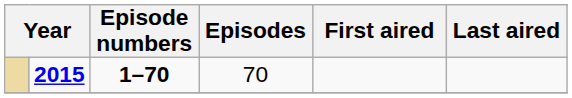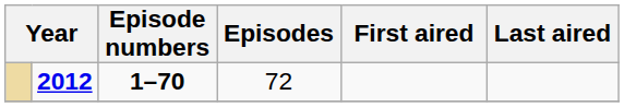row 2 | column 2: 2015 -> 2012
row 2 | Episodes: 70 -> 72
